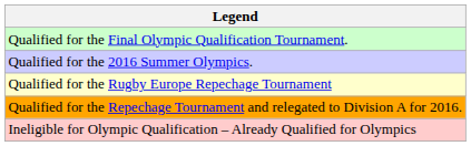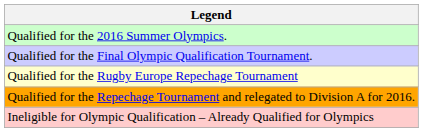row 2 | column 1: Qualified for the Final Olympic Qualification Tournament. -> Qualified for the 2016 Summer Olympics.
row 3 | column 1: Qualified for the 2016 Summer Olympics. -> Qualified for the Final Olympic Qualification Tournament.
